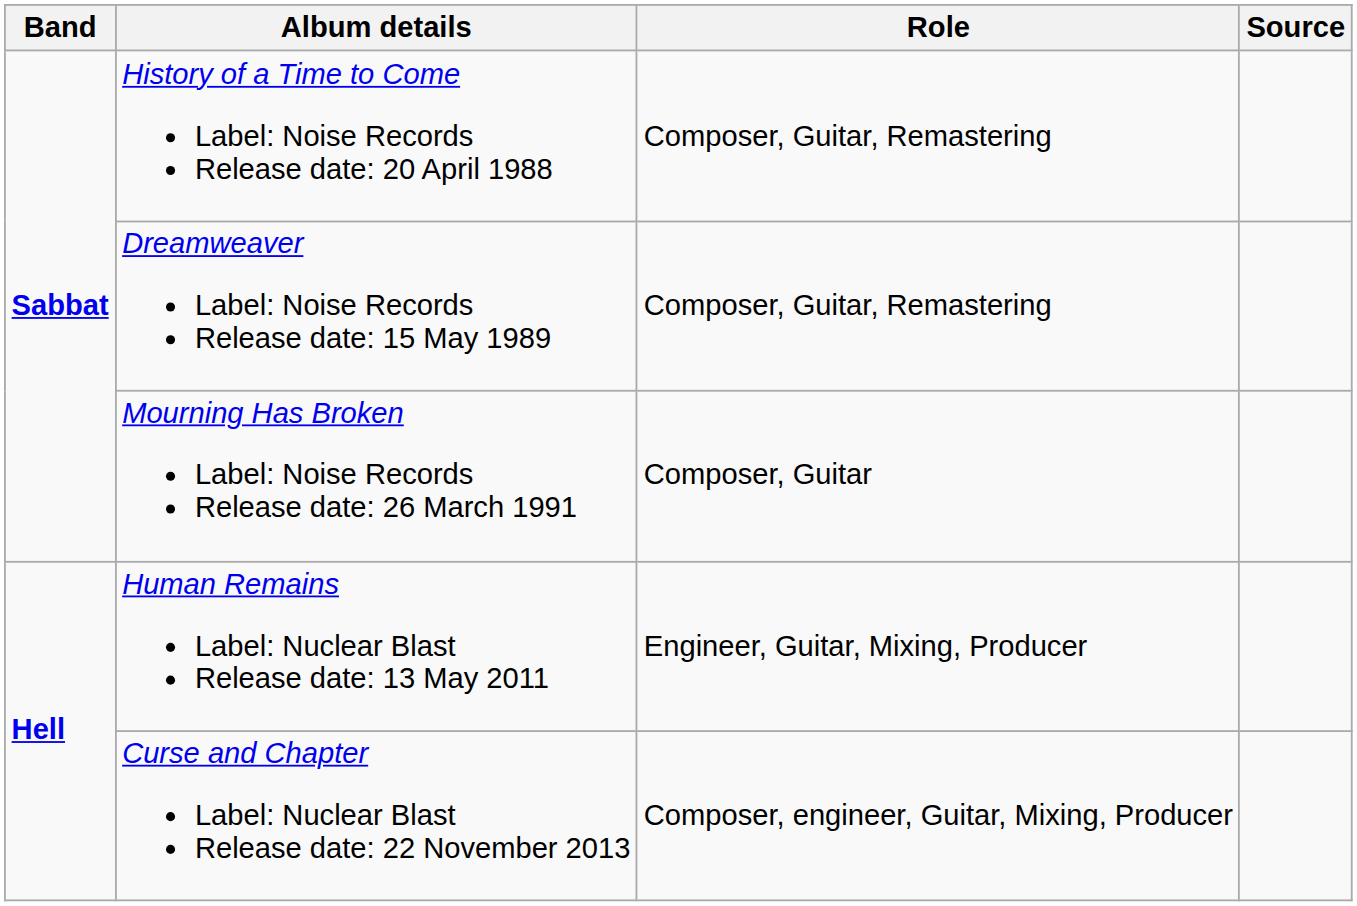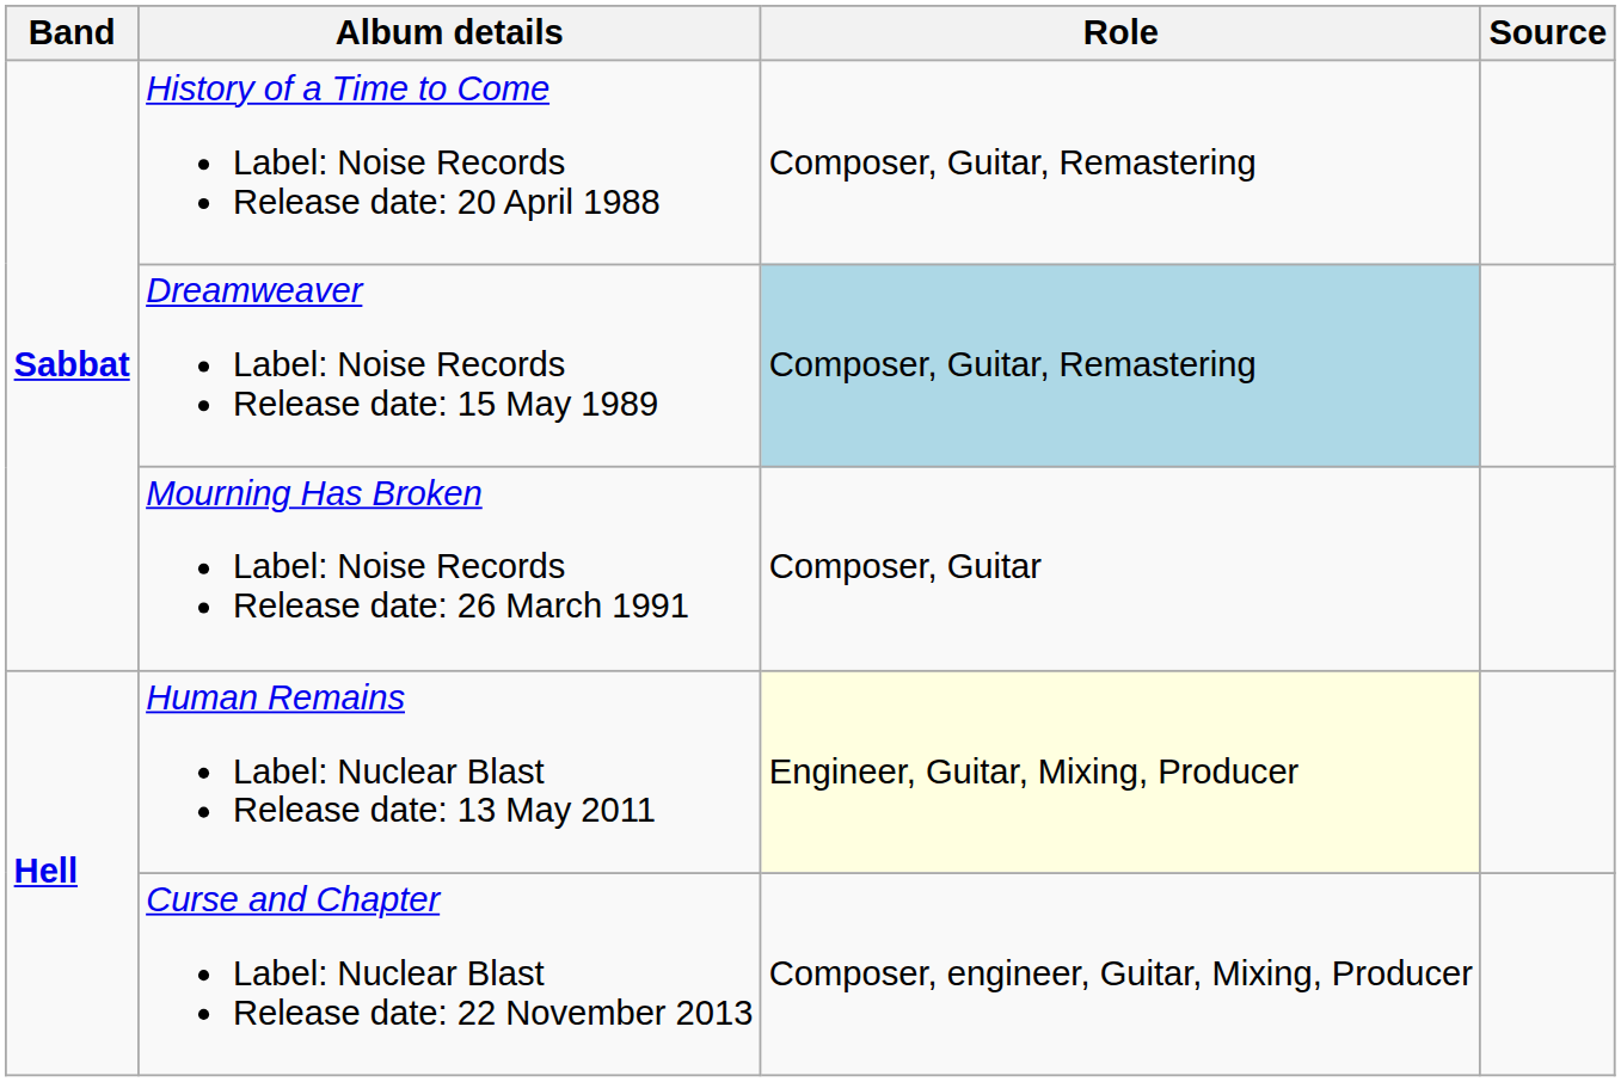Dreamweaver Label: Noise Records Release date: 15 May 1989 | Role: no background -> lightblue background
Human Remains Label: Nuclear Blast Release date: 13 May 2011 | Role: no background -> lightyellow background
